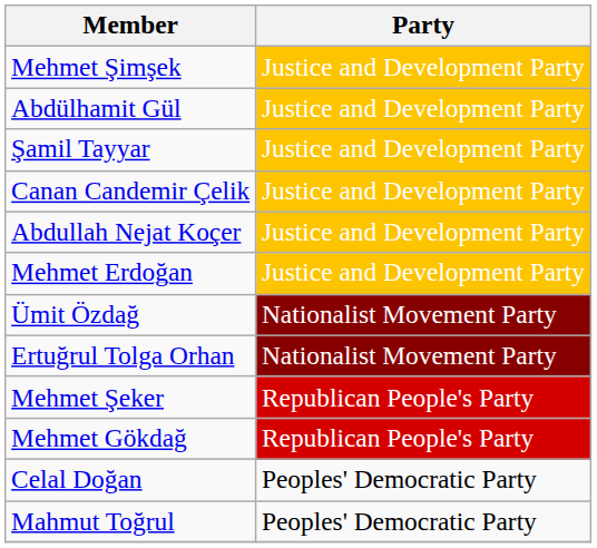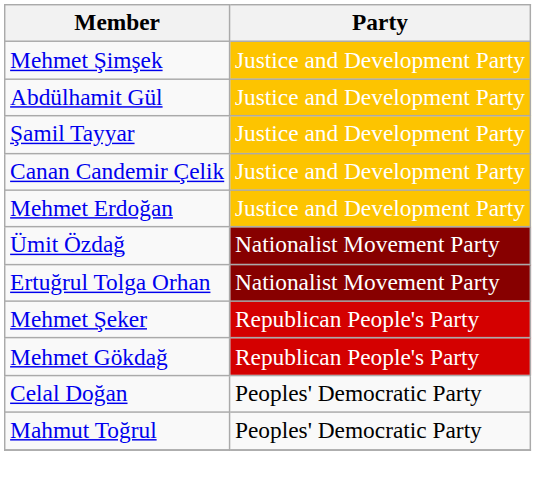- row: Abdullah Nejat Koçer | Justice and Development Party
